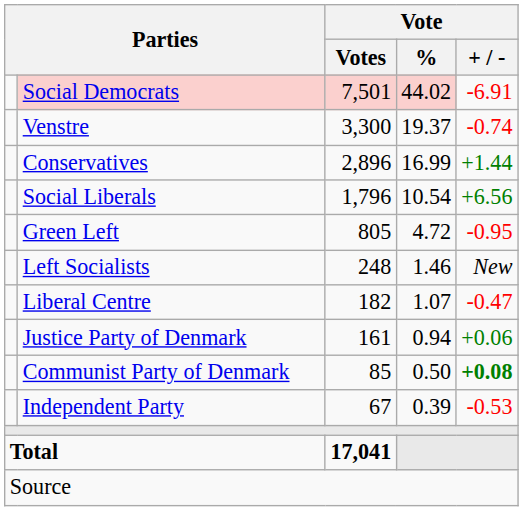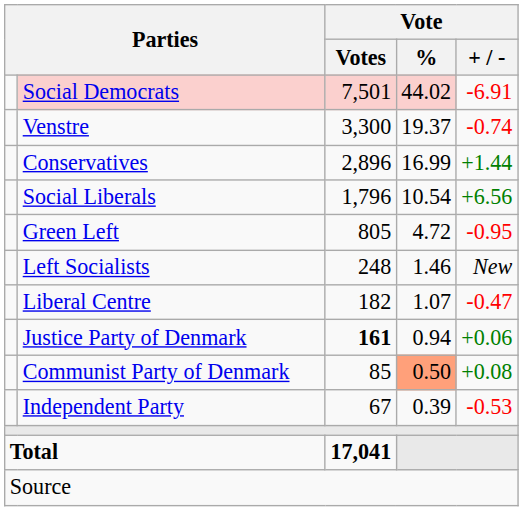Justice Party of Denmark | Vote / Votes: normal -> bold
Communist Party of Denmark | Vote / %: no background -> lightsalmon background
Communist Party of Denmark | Vote / + / -: bold -> normal
